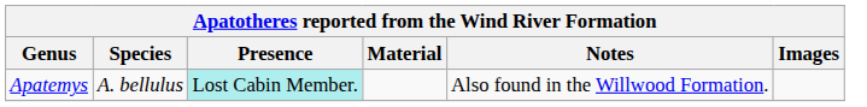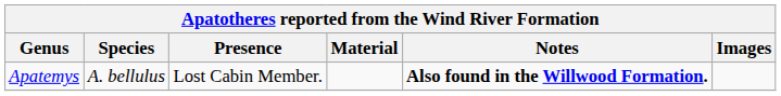Apatemys | Presence: paleturquoise background -> no background
Apatemys | Notes: normal -> bold
